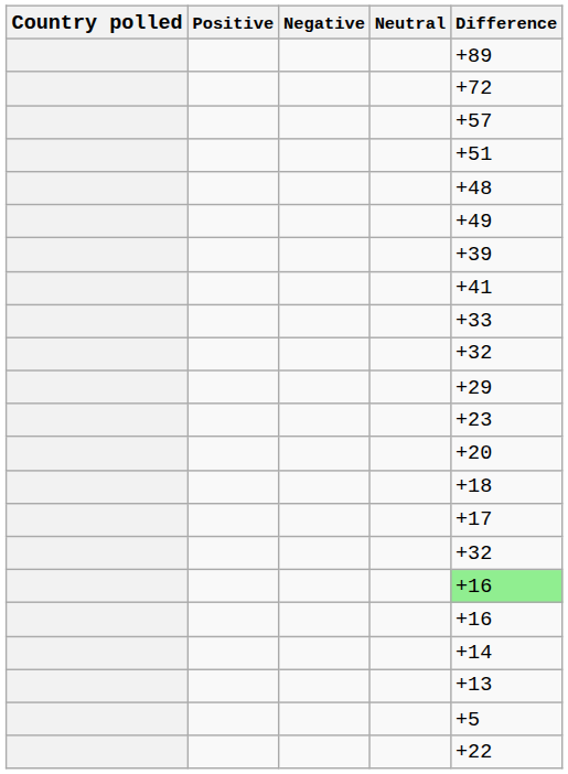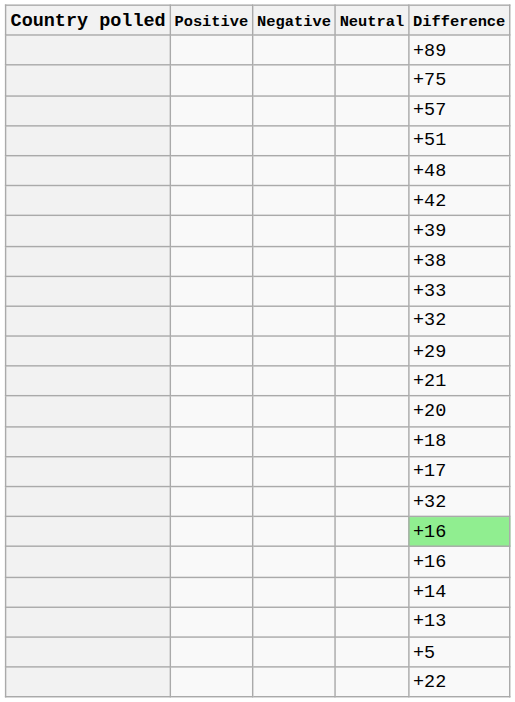row 3 | Difference: +72 -> +75
row 7 | Difference: +49 -> +42
row 9 | Difference: +41 -> +38
row 13 | Difference: +23 -> +21
